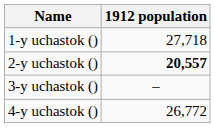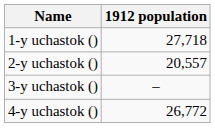2-y uchastok () | 1912 population: bold -> normal
